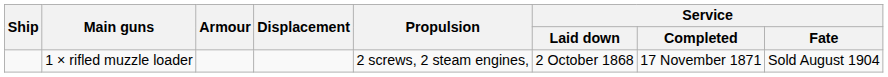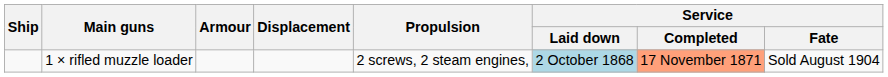1 × rifled muzzle loader | Service / Laid down: no background -> lightblue background
1 × rifled muzzle loader | Service / Completed: no background -> lightsalmon background
